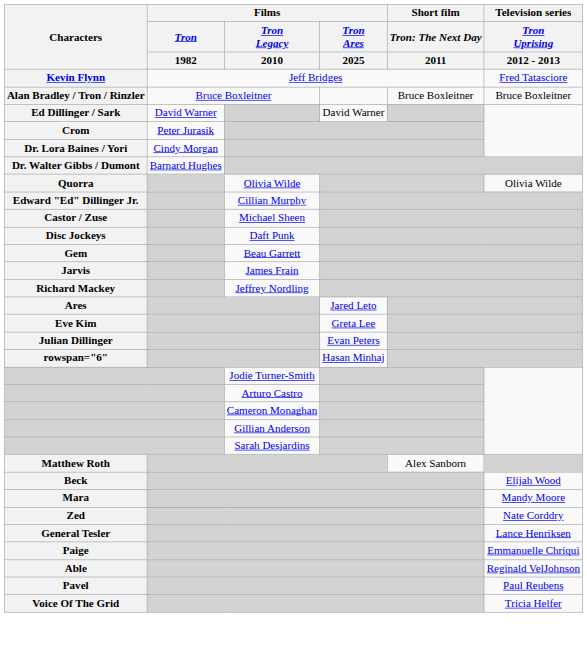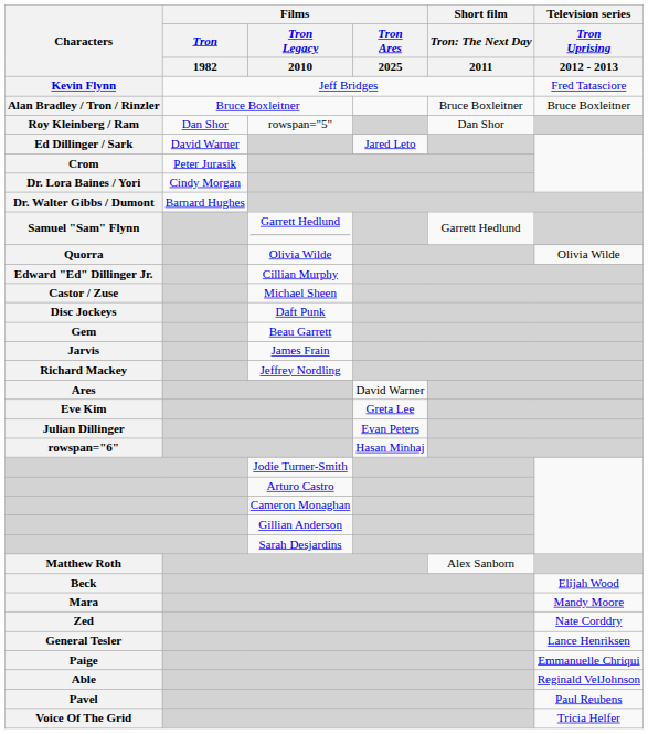+ row: Roy Kleinberg / Ram | Dan Shor | rowspan="5" | Dan Shor
Ed Dillinger / Sark | Films / Tron Ares / 2025: David Warner -> Jared Leto
+ row: Samuel "Sam" Flynn | Garrett Hedlund | Garrett Hedlund
Ares | Films / Tron Ares / 2025: Jared Leto -> David Warner
